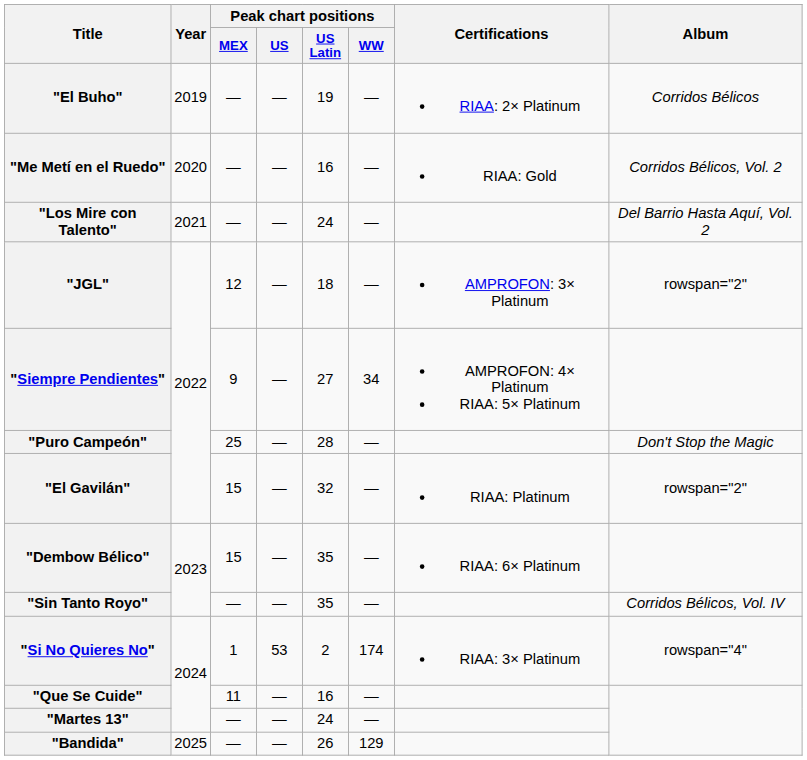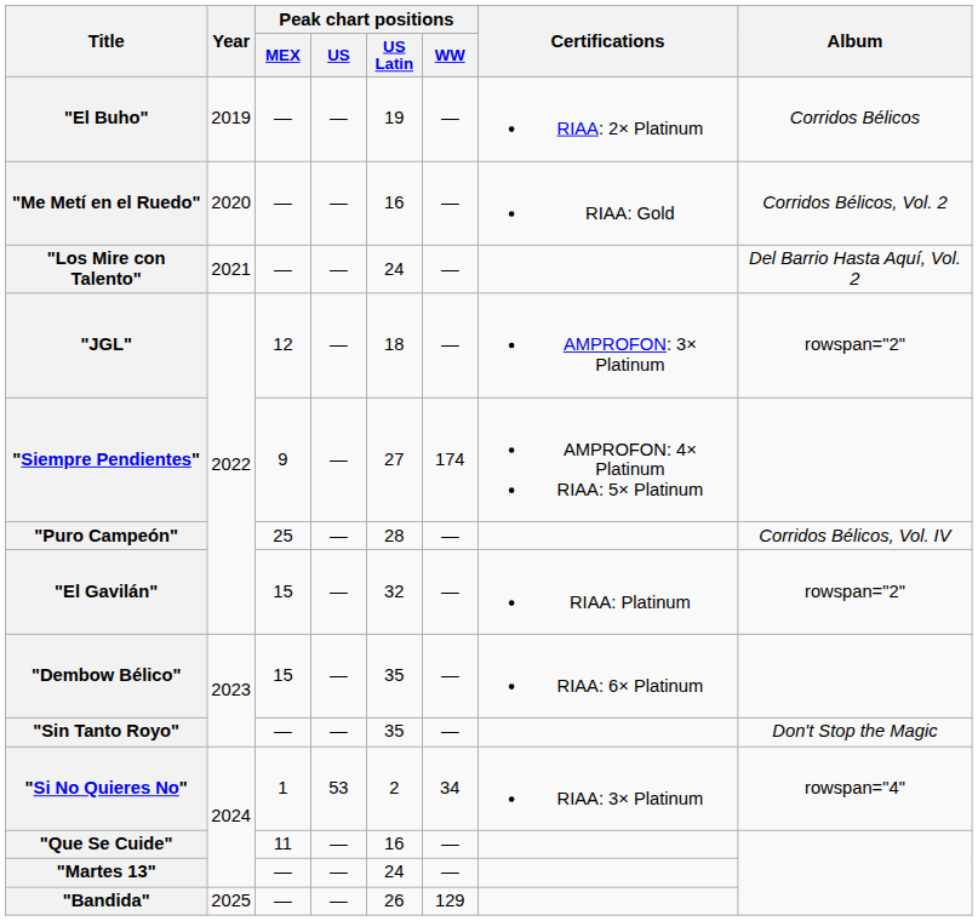"Siempre Pendientes" | Peak chart positions / WW: 34 -> 174
"Puro Campeón" | Album: Don't Stop the Magic -> Corridos Bélicos, Vol. IV
"Sin Tanto Royo" | Album: Corridos Bélicos, Vol. IV -> Don't Stop the Magic
"Si No Quieres No" | Peak chart positions / WW: 174 -> 34
